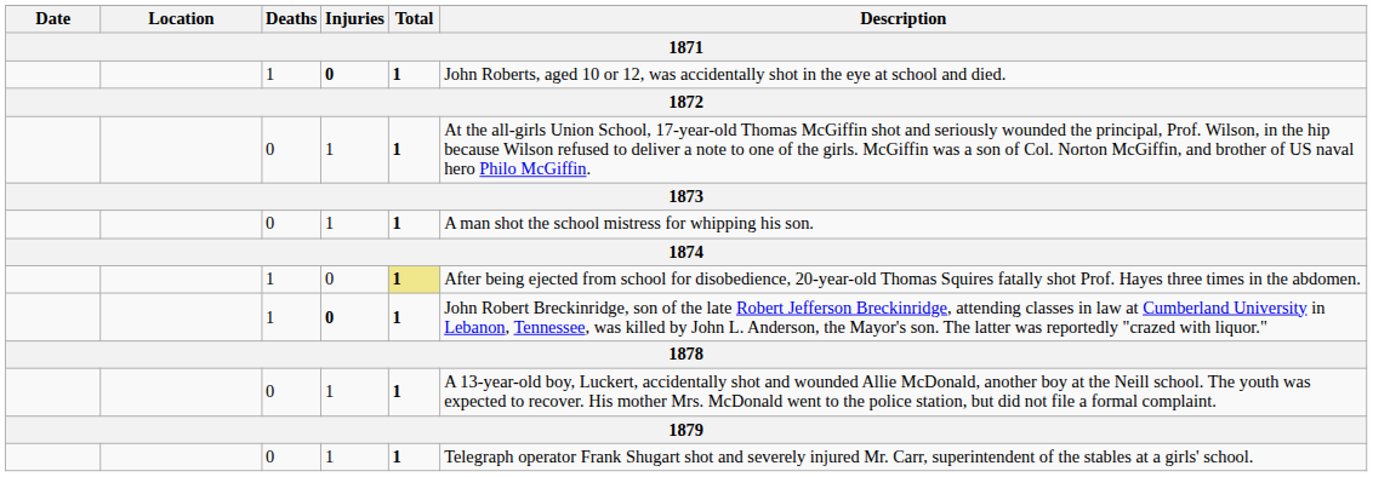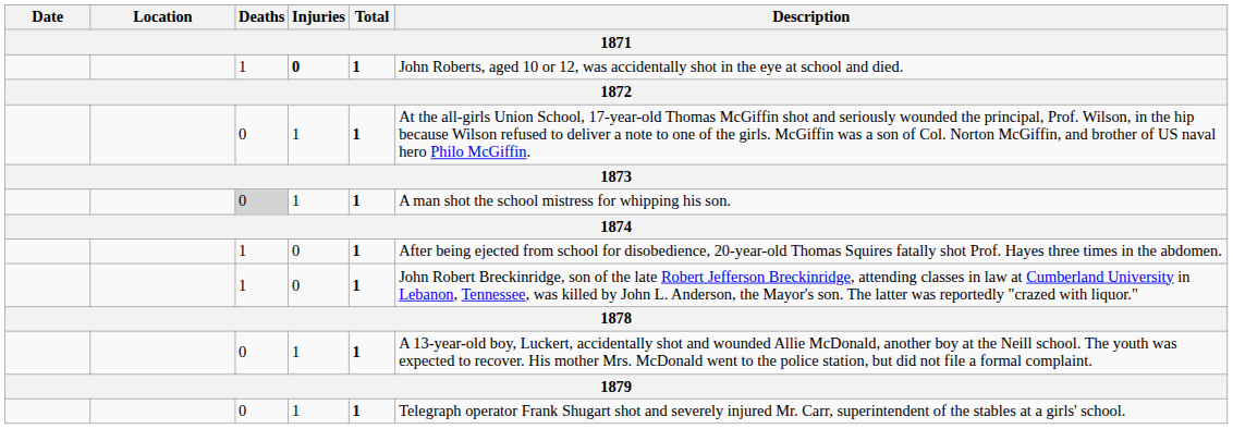row 7 | Deaths: no background -> lightgrey background
row 9 | Total: khaki background -> no background
row 10 | Injuries: bold -> normal
